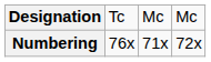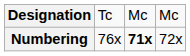Numbering | column 3: normal -> bold
